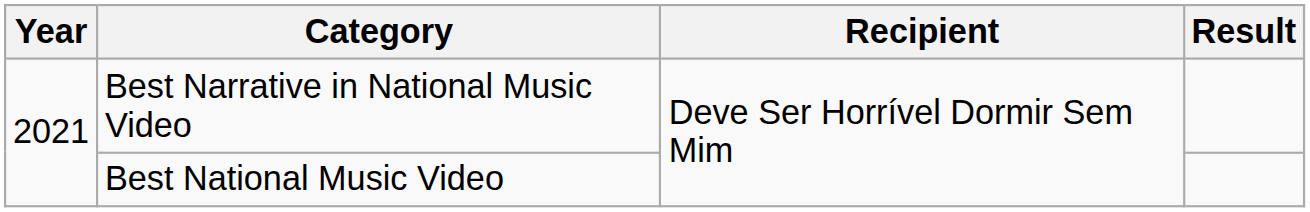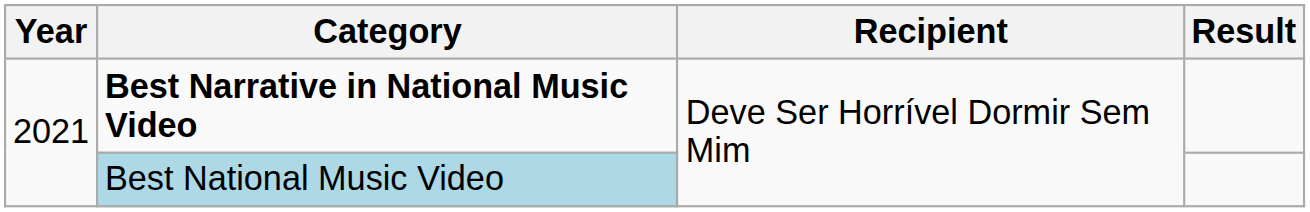Best Narrative in National Music Video | Category: normal -> bold
Best National Music Video | Category: no background -> lightblue background
